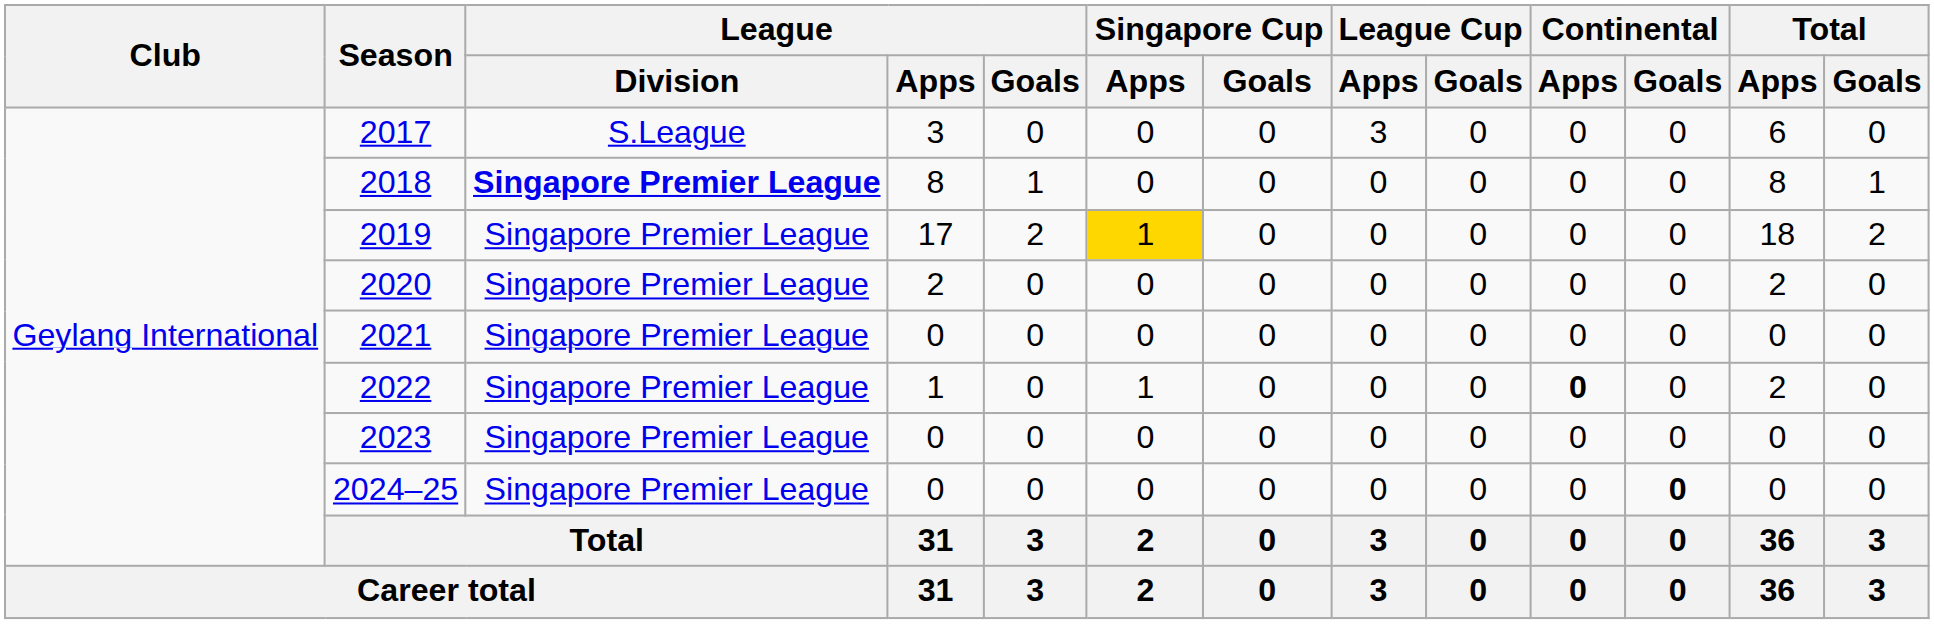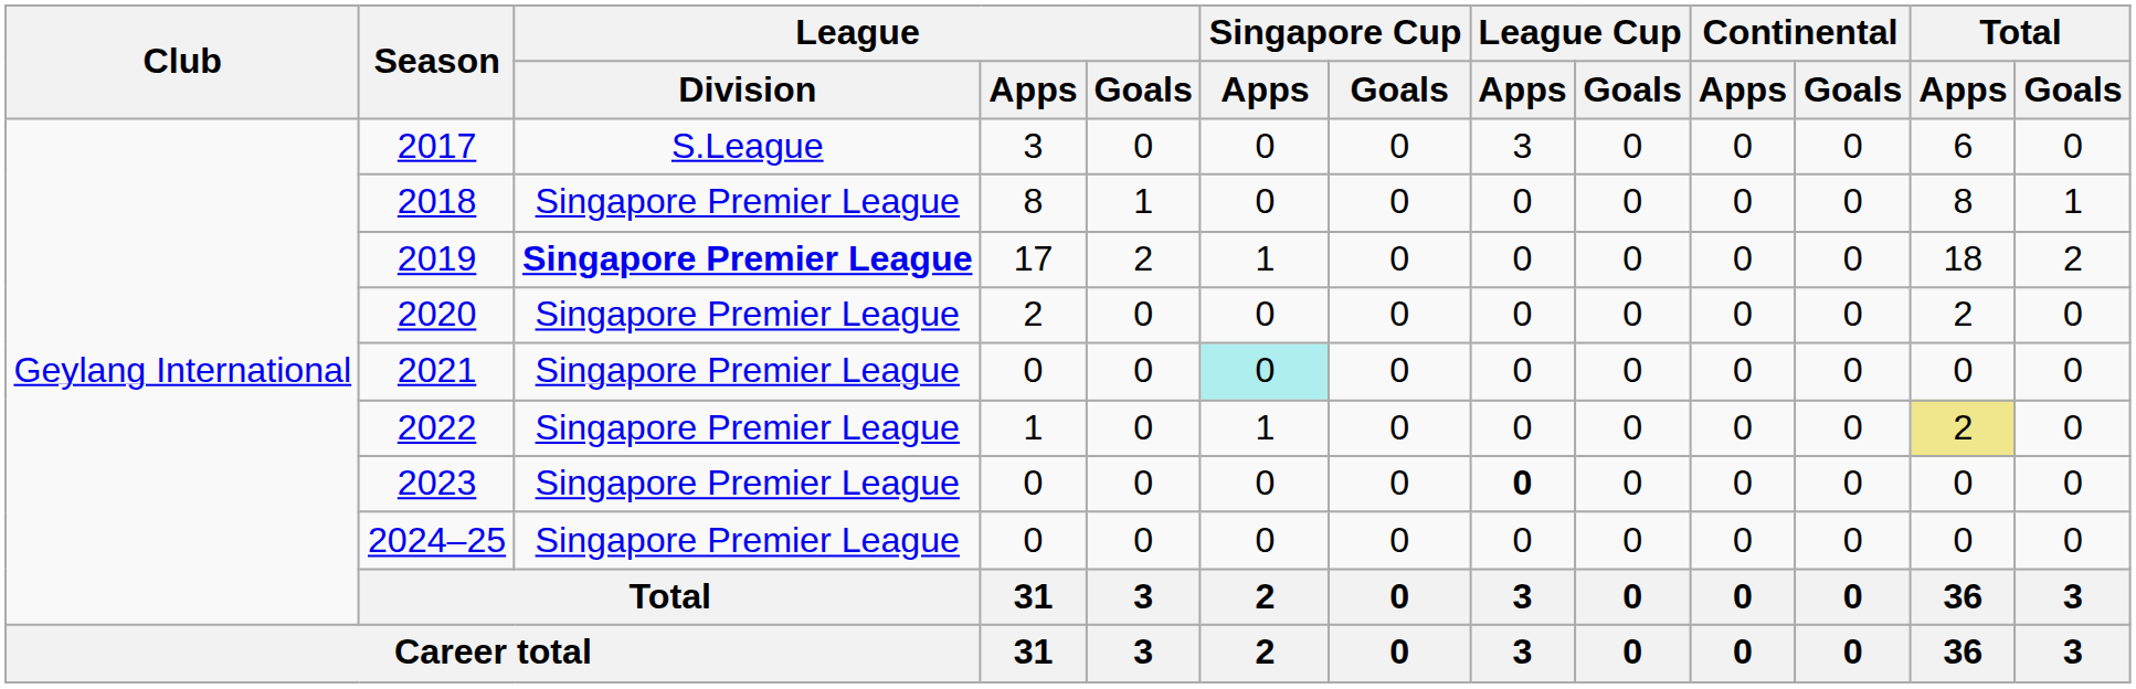2018 | League / Division: bold -> normal
2019 | League / Division: normal -> bold
2019 | Singapore Cup / Apps: gold background -> no background
2021 | Singapore Cup / Apps: no background -> paleturquoise background
2022 | Continental / Apps: bold -> normal
2022 | Total / Apps: no background -> khaki background
2023 | League Cup / Apps: normal -> bold
2024–25 | Continental / Goals: bold -> normal
